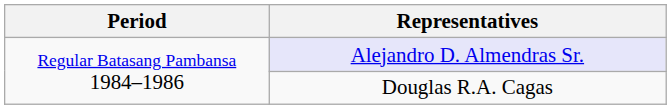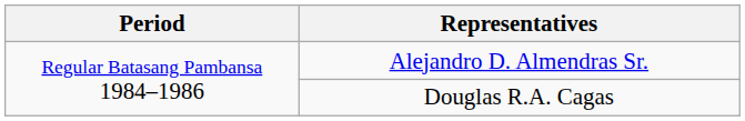Alejandro D. Almendras Sr. | Representatives: lavender background -> no background
